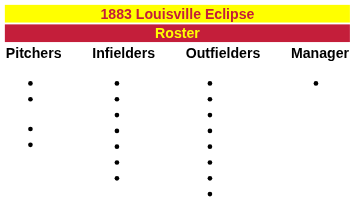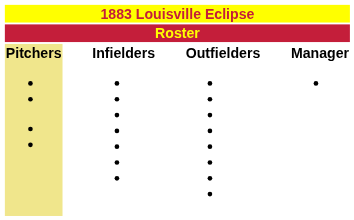Pitchers | column 1: no background -> khaki background
